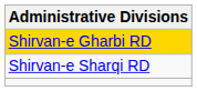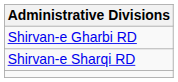row 2 | column 1: gold background -> no background
